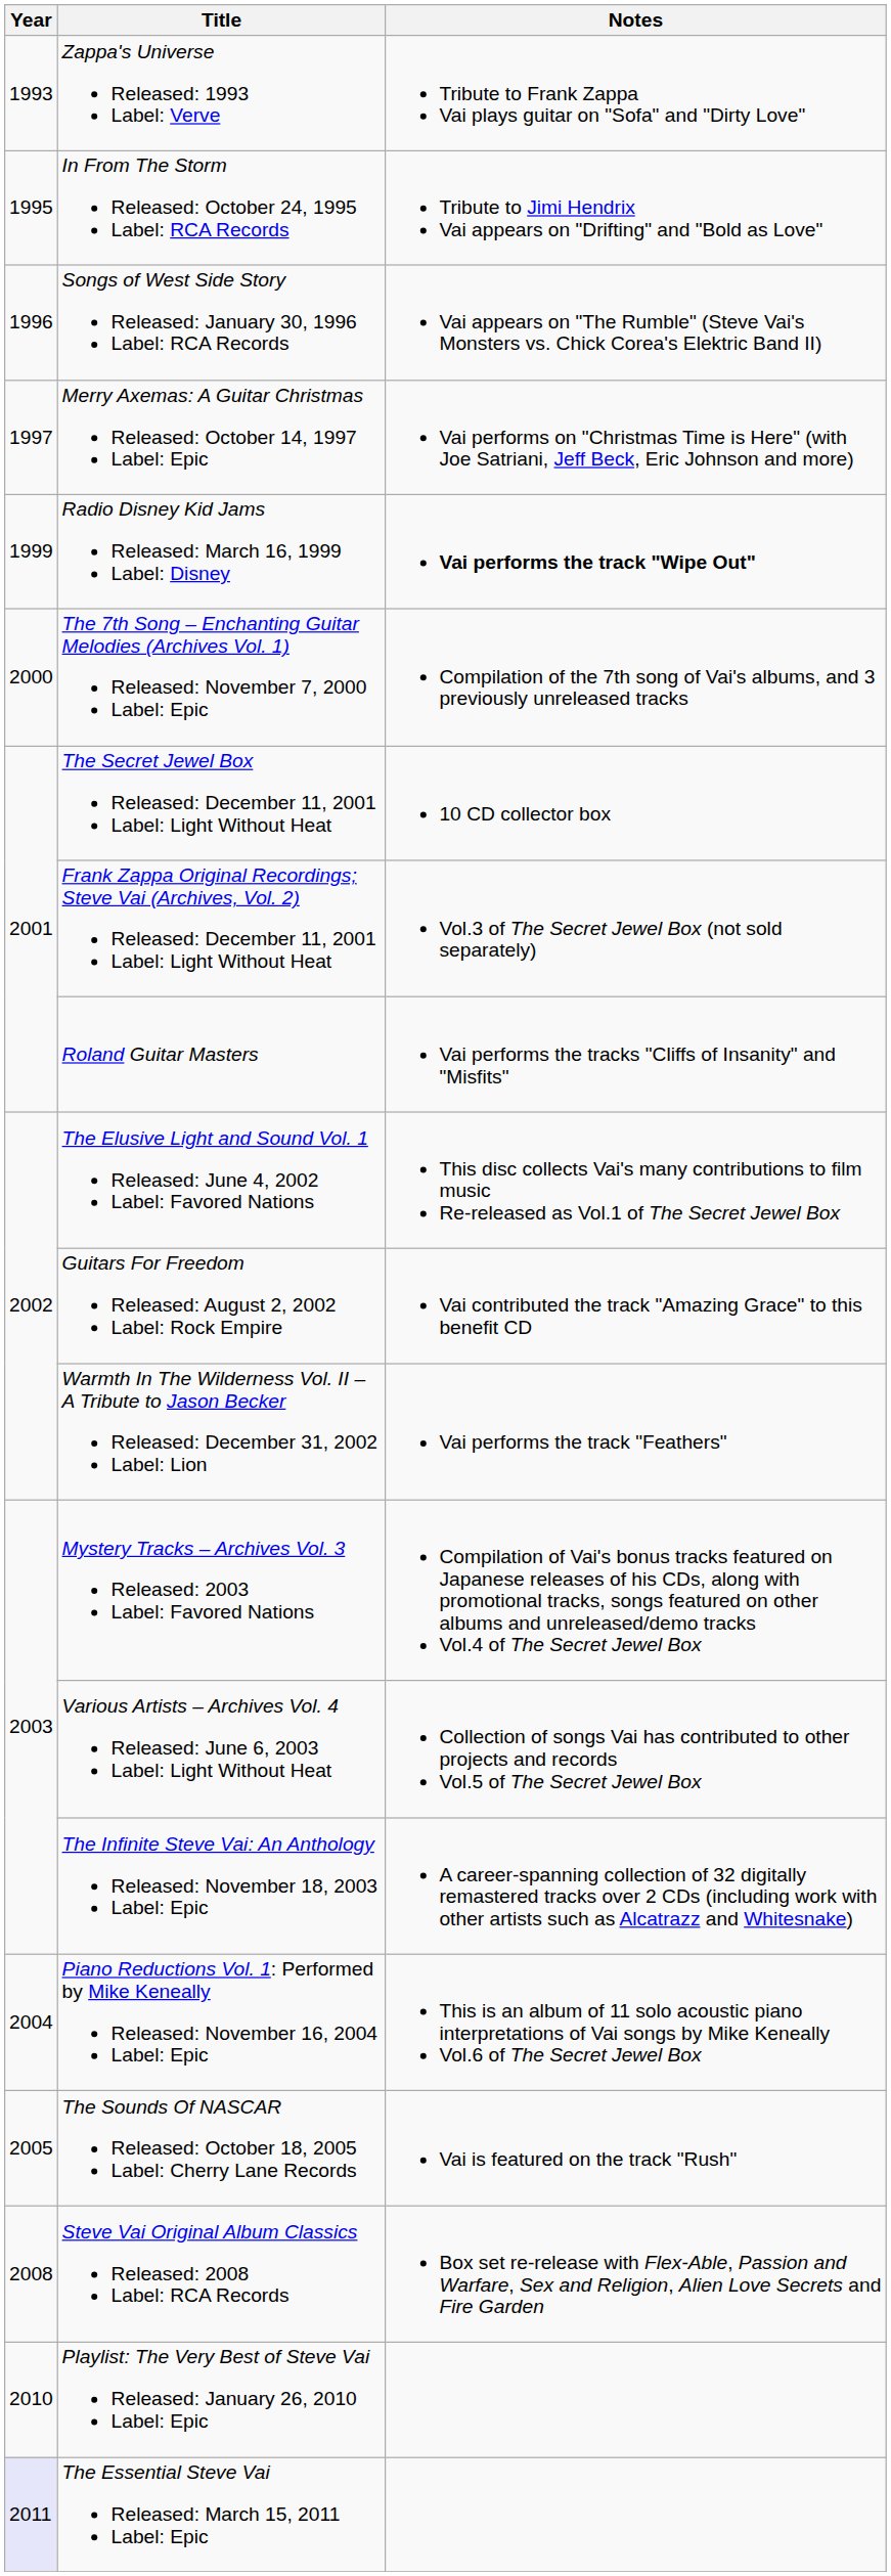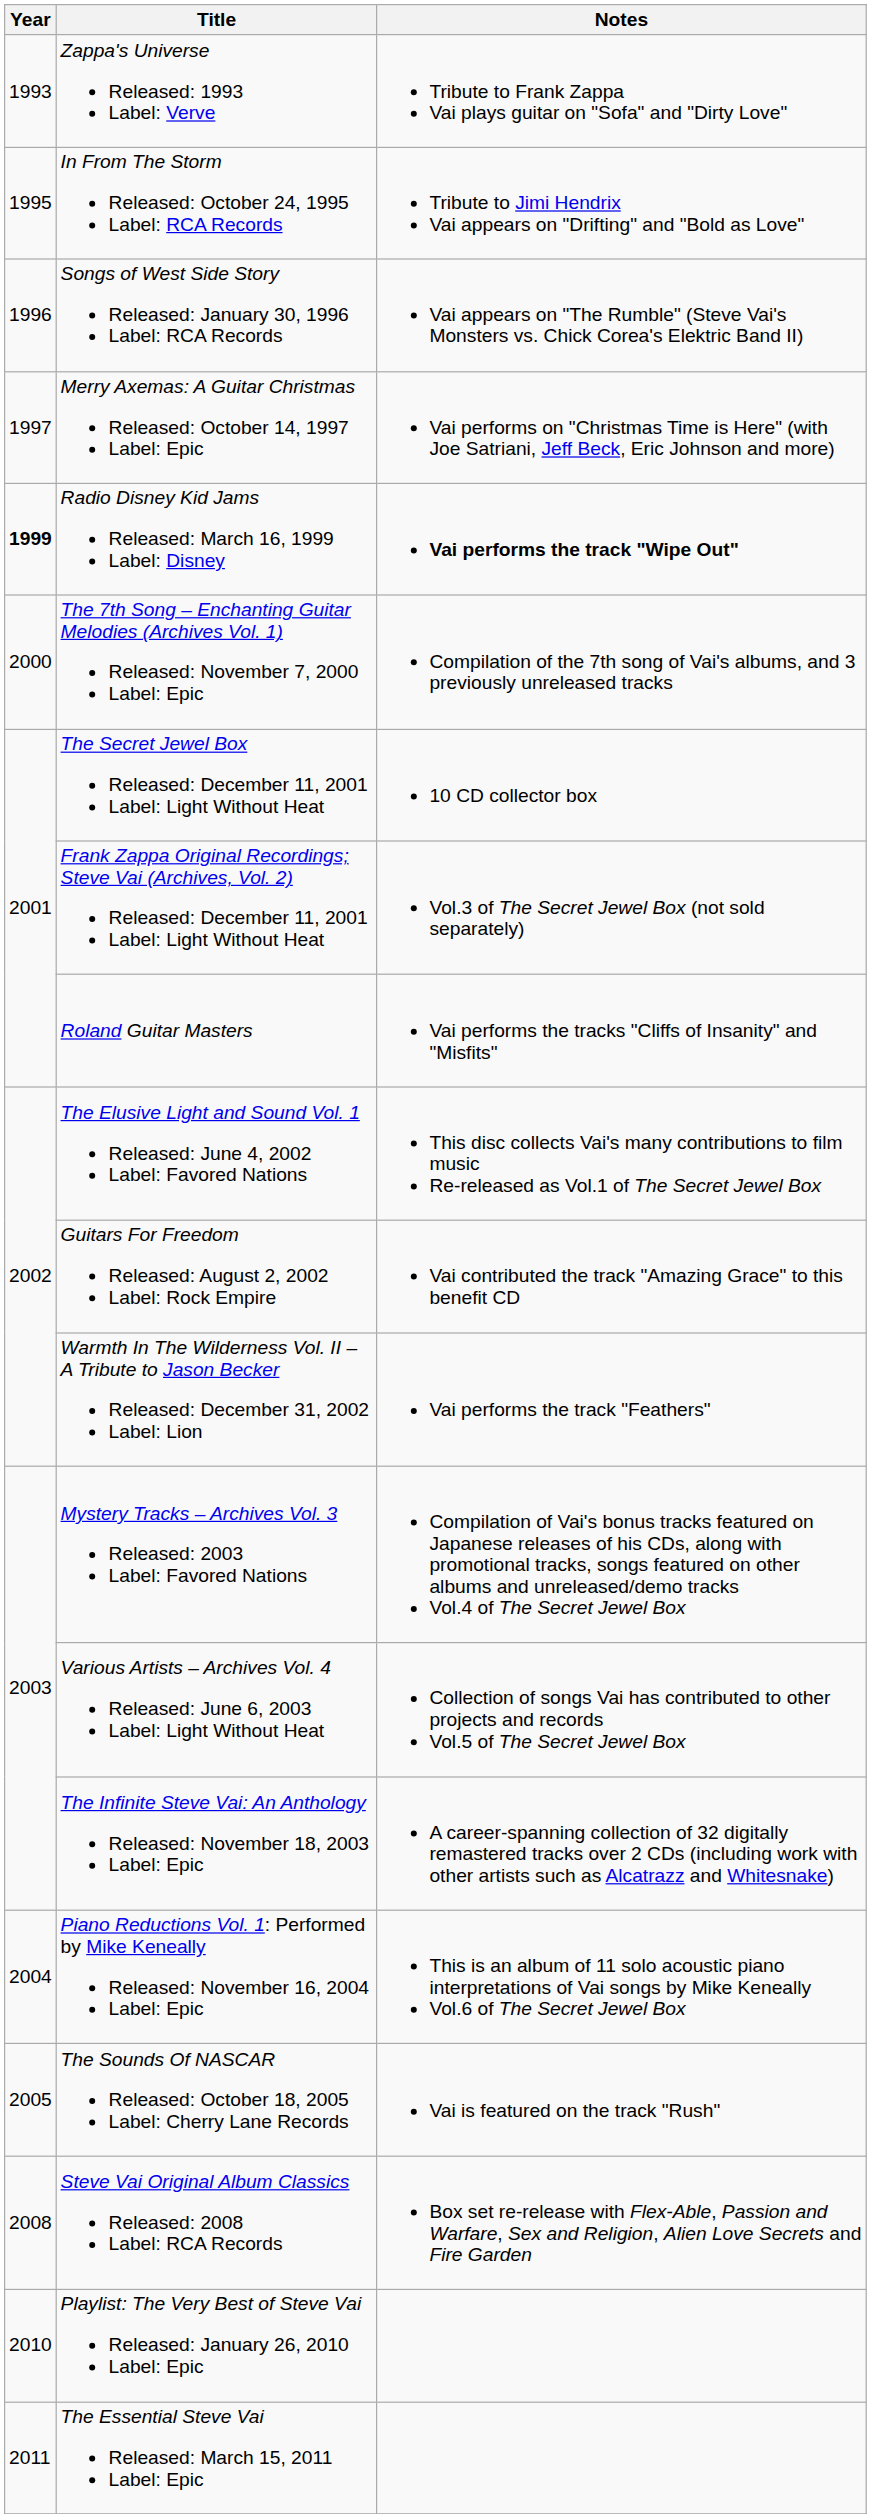Radio Disney Kid Jams Released: March 16, 1999 Label: Disney | Year: normal -> bold
The Essential Steve Vai Released: March 15, 2011 Label: Epic | Year: lavender background -> no background
